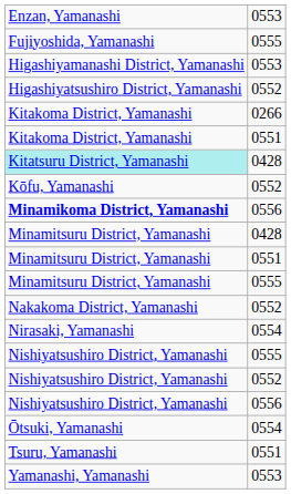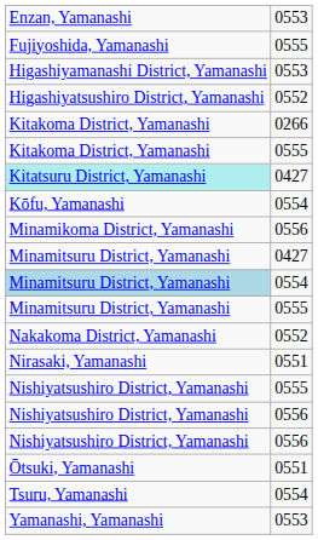row 6 | column 2: 0551 -> 0555
row 7 | column 2: 0428 -> 0427
row 8 | column 2: 0552 -> 0554
row 9 | column 1: bold -> normal
row 10 | column 2: 0428 -> 0427
row 11 | column 1: no background -> lightblue background
row 11 | column 2: 0551 -> 0554
row 14 | column 2: 0554 -> 0551
row 16 | column 2: 0552 -> 0556
row 18 | column 2: 0554 -> 0551
row 19 | column 2: 0551 -> 0554
